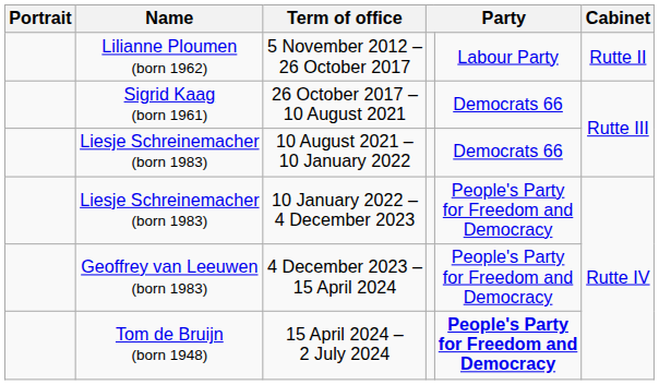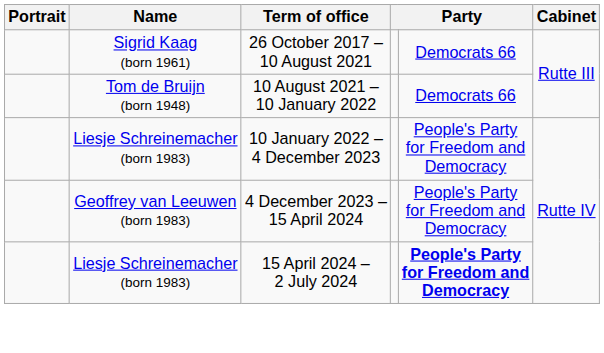- row: Lilianne Ploumen (born 1962) | 5 November 2012 – 26 October 2017 | Labour Party | Rutte II
10 August 2021 – 10 January 2022 | Name: Liesje Schreinemacher (born 1983) -> Tom de Bruijn (born 1948)
15 April 2024 – 2 July 2024 | Name: Tom de Bruijn (born 1948) -> Liesje Schreinemacher (born 1983)
